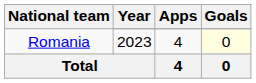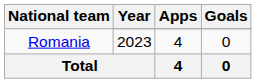2023 | Goals: lightyellow background -> no background
